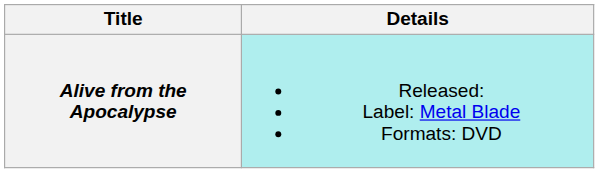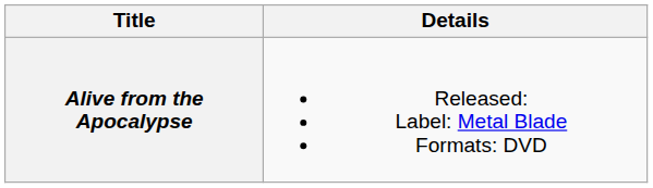Alive from the Apocalypse | Details: paleturquoise background -> no background
